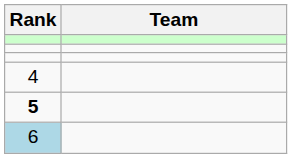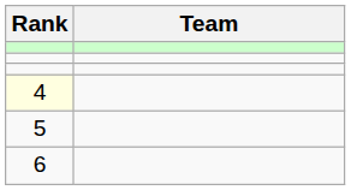row 5 | Rank: no background -> lightyellow background
row 6 | Rank: bold -> normal
row 7 | Rank: lightblue background -> no background
